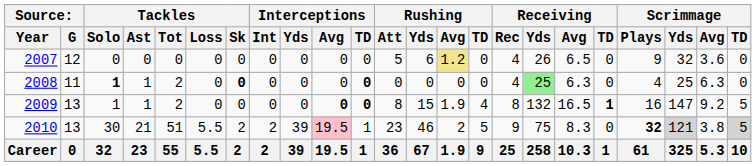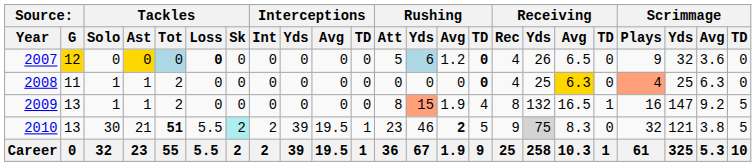2007 | column 2: no background -> gold background
2007 | Tackles / Ast: no background -> gold background
2007 | Tackles / Tot: no background -> lightblue background
2007 | Tackles / Loss: normal -> bold
2007 | Rushing / Yds: no background -> lightblue background
2007 | Rushing / Avg: khaki background -> no background
2007 | Rushing / TD: normal -> bold
2008 | Tackles / Solo: bold -> normal
2008 | Tackles / Sk: bold -> normal
2008 | Interceptions / TD: bold -> normal
2008 | Rushing / TD: normal -> bold
2008 | Receiving / Yds: lightgreen background -> no background
2008 | Receiving / Avg: no background -> gold background
2008 | Scrimmage / Plays: no background -> lightsalmon background
2009 | Interceptions / Avg: bold -> normal
2009 | Interceptions / TD: bold -> normal
2009 | Rushing / Yds: no background -> lightsalmon background
2009 | Receiving / TD: bold -> normal
2010 | Tackles / Tot: normal -> bold
2010 | Tackles / Sk: no background -> paleturquoise background
2010 | Interceptions / Avg: pink background -> no background
2010 | Rushing / Avg: normal -> bold
2010 | Receiving / Yds: no background -> lightgrey background
2010 | Scrimmage / Plays: bold -> normal
2010 | Scrimmage / Yds: lightgrey background -> no background
2010 | Scrimmage / TD: lightgrey background -> no background
